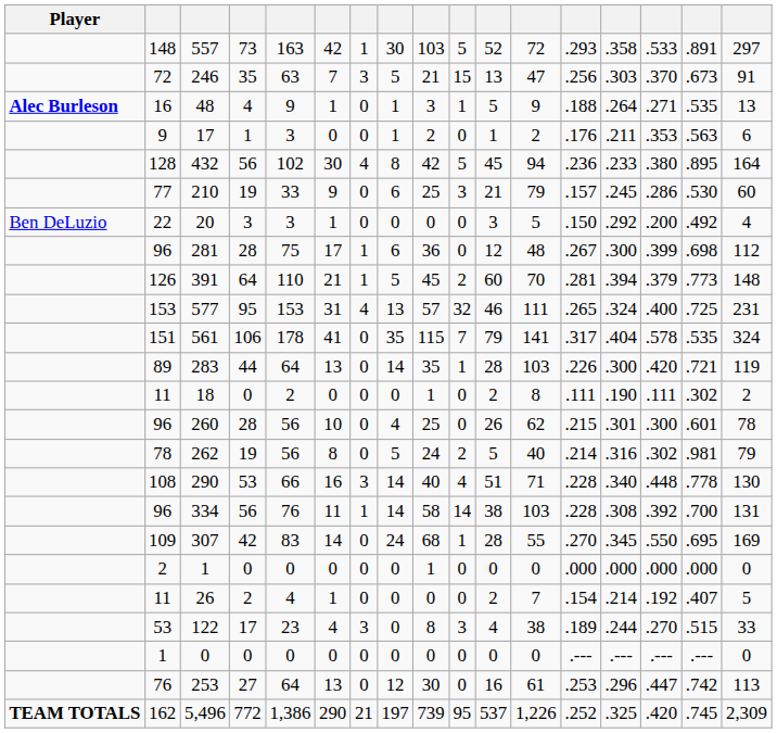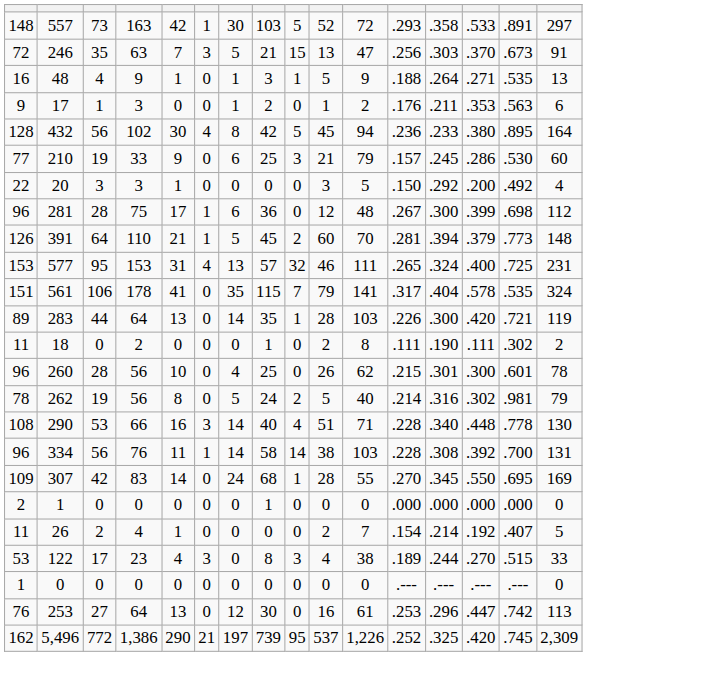- column: Player | Alec Burleson | Ben DeLuzio | TEAM TOTALS
